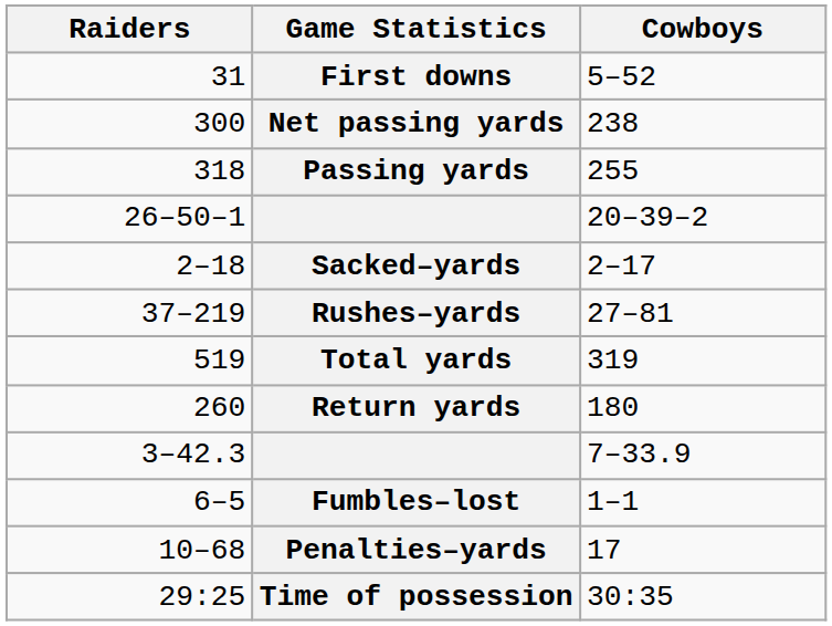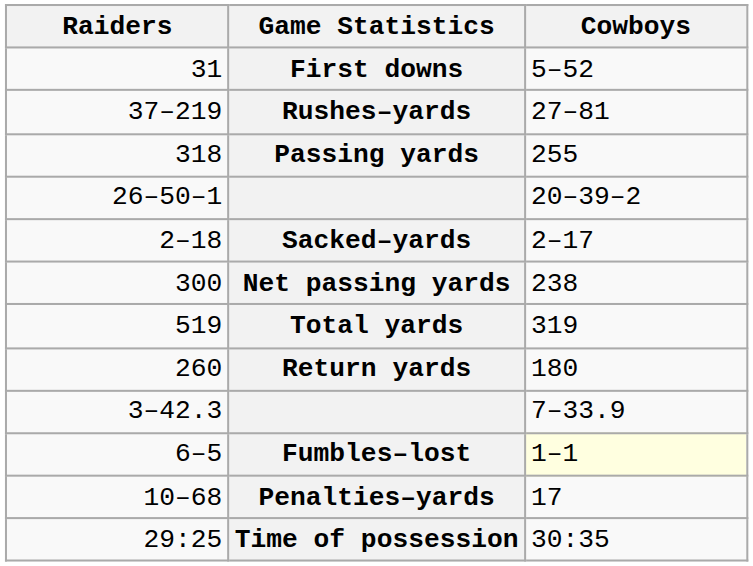rows swapped: Rushes–yards <-> Net passing yards
Fumbles–lost | Cowboys: no background -> lightyellow background
